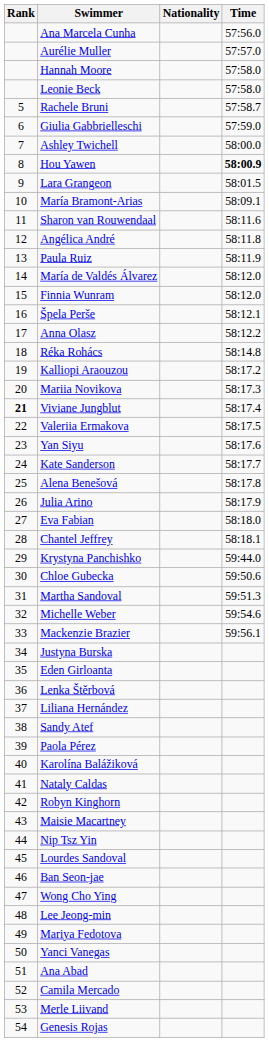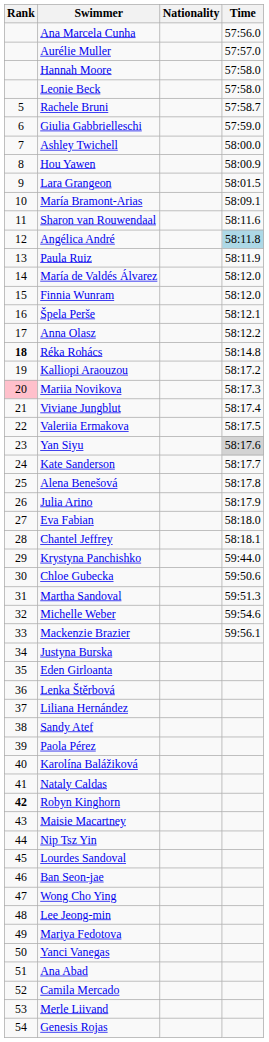Hou Yawen | Time: bold -> normal
Angélica André | Time: no background -> lightblue background
Réka Rohács | Rank: normal -> bold
Mariia Novikova | Rank: no background -> pink background
Viviane Jungblut | Rank: bold -> normal
Yan Siyu | Time: no background -> lightgrey background
Robyn Kinghorn | Rank: normal -> bold
